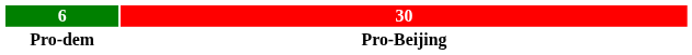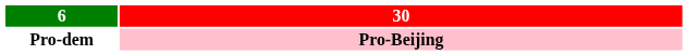Pro-dem | 30: no background -> pink background
